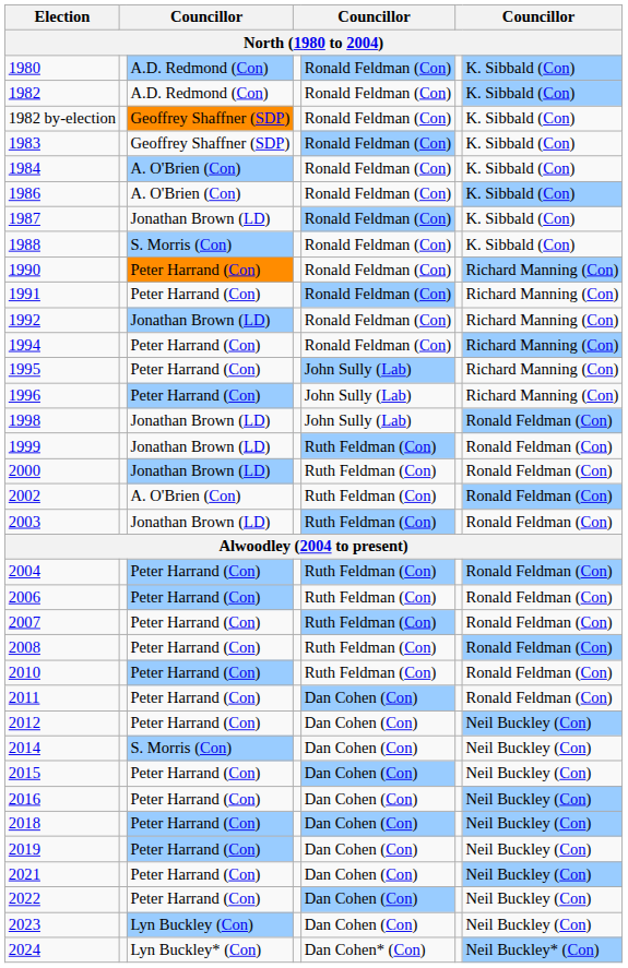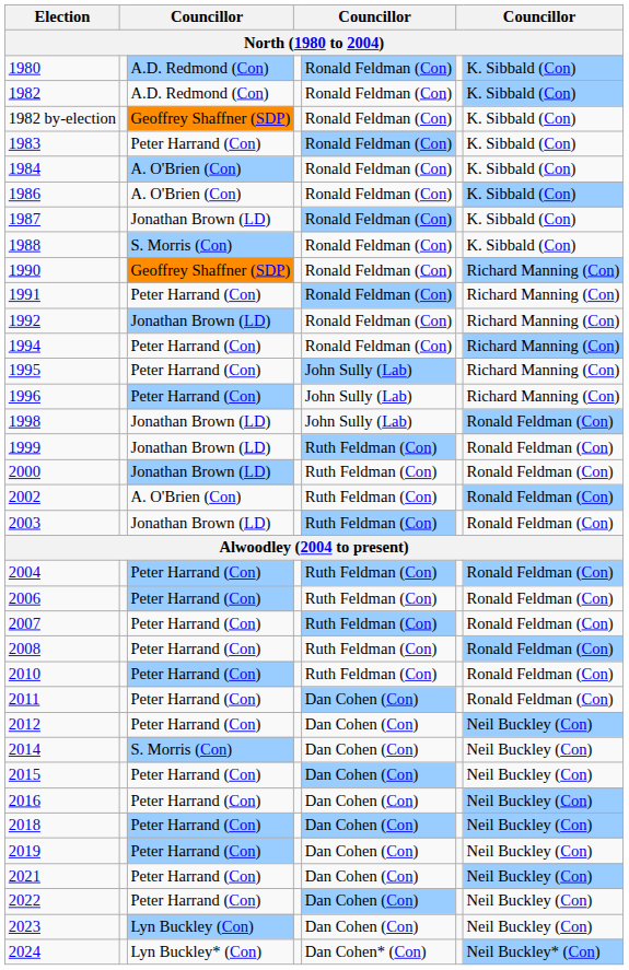1983 | column 3: Geoffrey Shaffner (SDP) -> Peter Harrand (Con)
1990 | column 3: Peter Harrand (Con) -> Geoffrey Shaffner (SDP)
